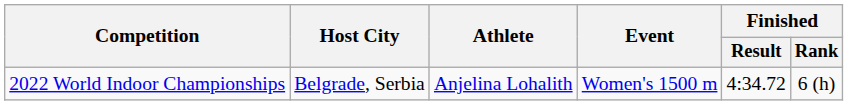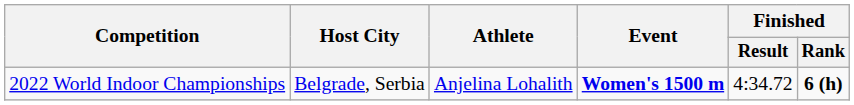2022 World Indoor Championships | Event: normal -> bold
2022 World Indoor Championships | Finished / Rank: normal -> bold
